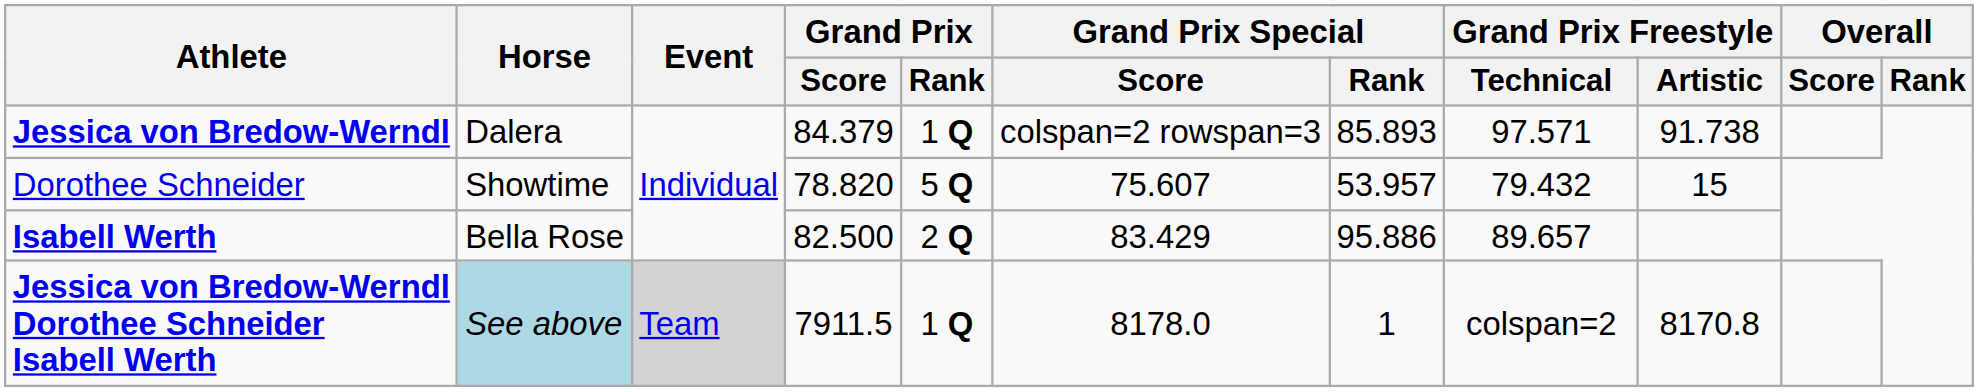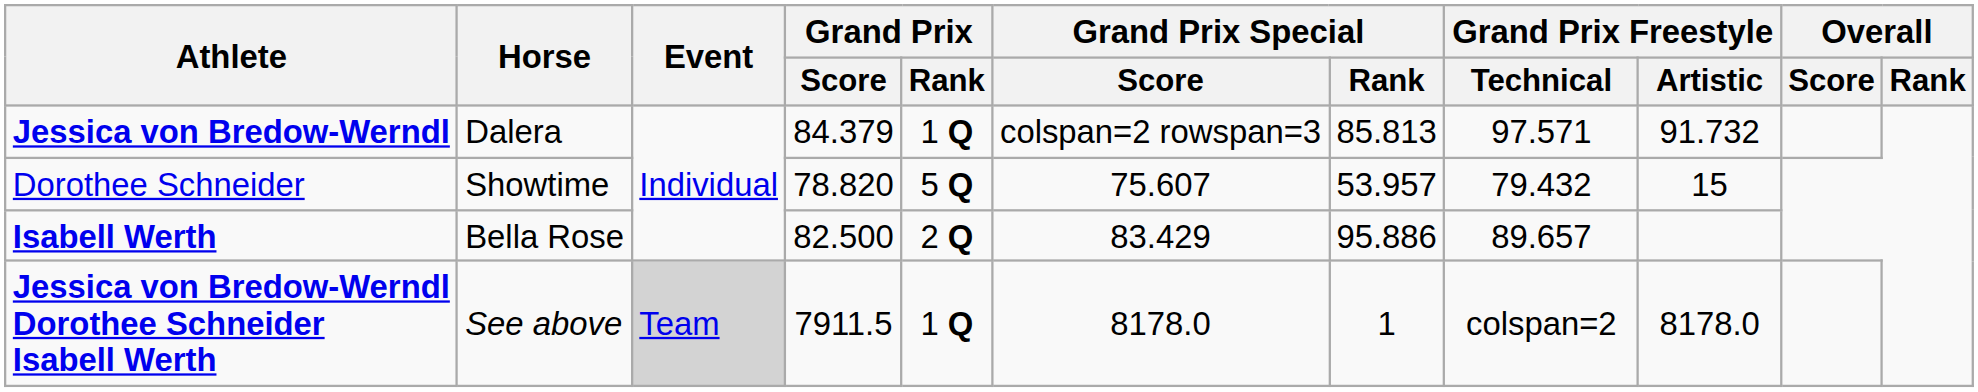Jessica von Bredow-Werndl | Grand Prix Special / Rank: 85.893 -> 85.813
Jessica von Bredow-Werndl | Grand Prix Freestyle / Artistic: 91.738 -> 91.732
Jessica von Bredow-Werndl Dorothee Schneider Isabell Werth | Horse: lightblue background -> no background
Jessica von Bredow-Werndl Dorothee Schneider Isabell Werth | Grand Prix Freestyle / Artistic: 8170.8 -> 8178.0
